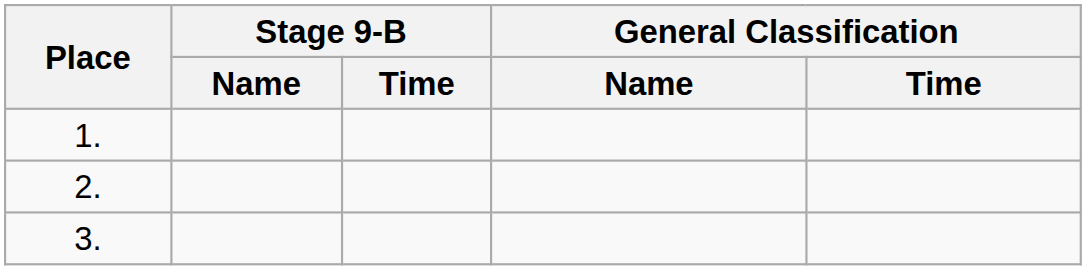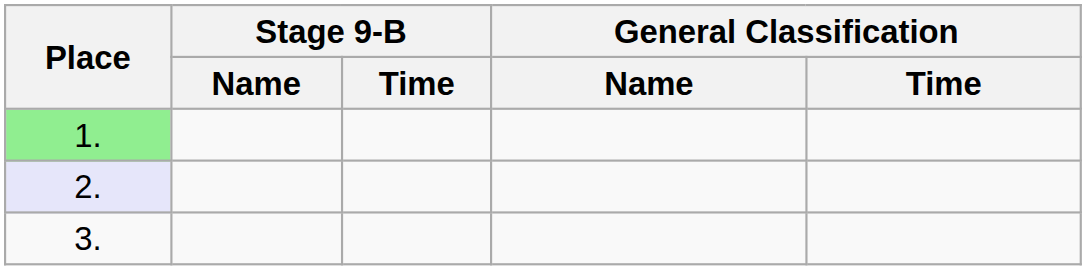1. | Place: no background -> lightgreen background
2. | Place: no background -> lavender background
